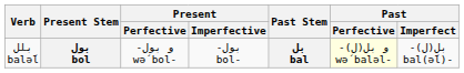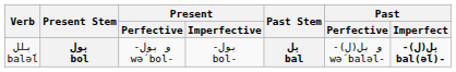بول bol | Past / Perfective: lightyellow background -> no background
بول bol | Past / Imperfect: normal -> bold
